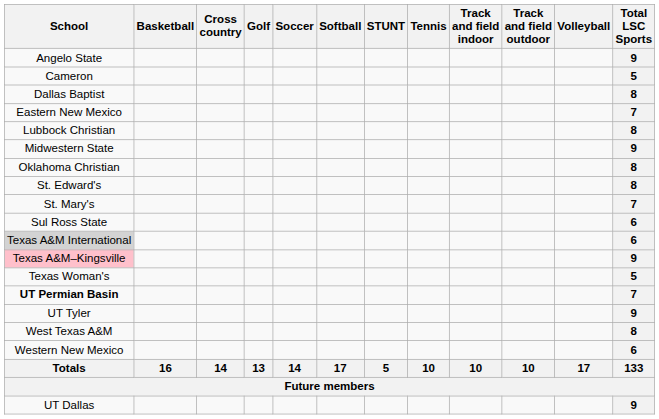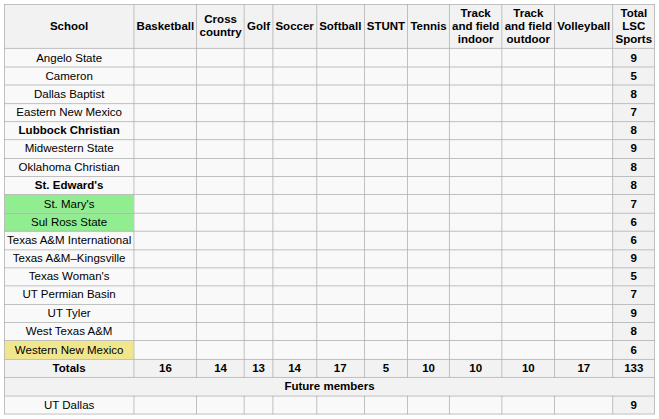Lubbock Christian | School: normal -> bold
St. Edward's | School: normal -> bold
St. Mary's | School: no background -> lightgreen background
Sul Ross State | School: no background -> lightgreen background
Texas A&M International | School: lightgrey background -> no background
Texas A&M–Kingsville | School: pink background -> no background
UT Permian Basin | School: bold -> normal
Western New Mexico | School: no background -> khaki background
